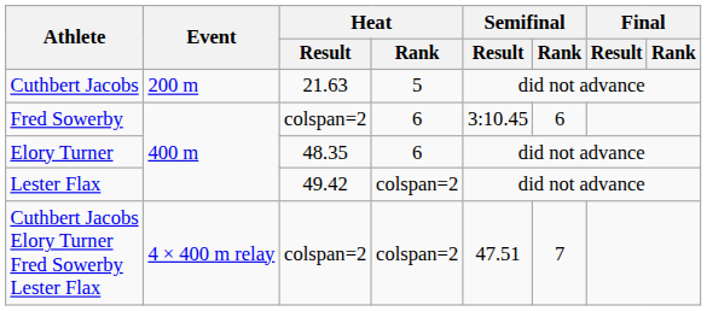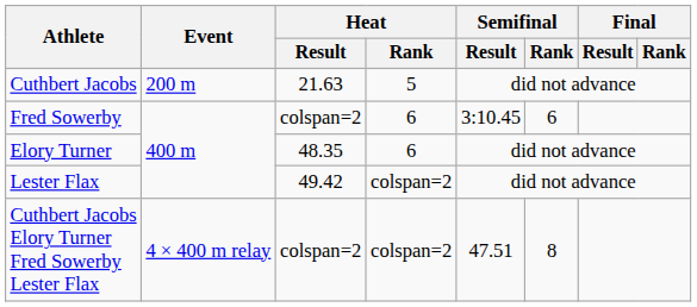Cuthbert Jacobs Elory Turner Fred Sowerby Lester Flax | Semifinal / Rank: 7 -> 8
